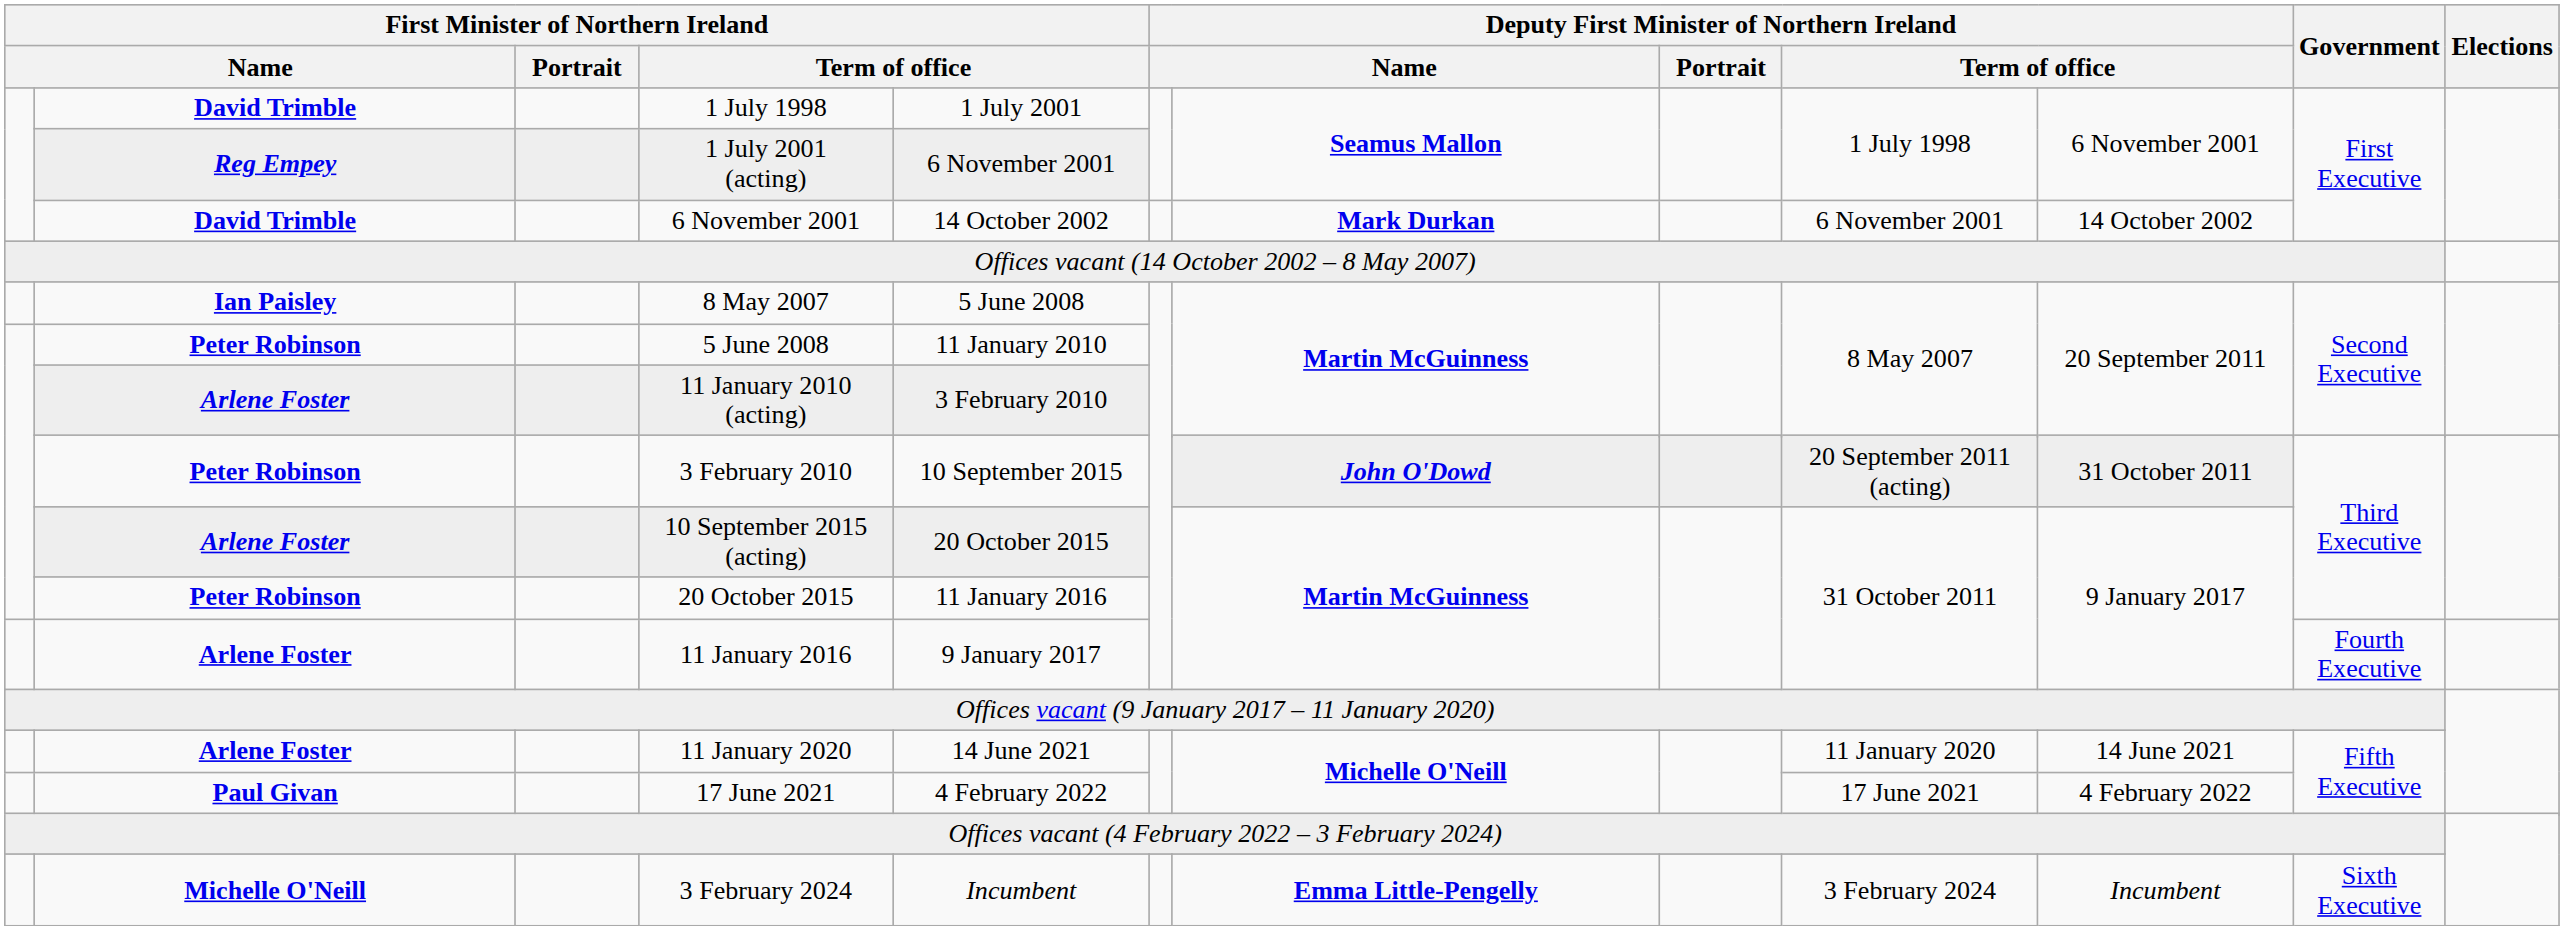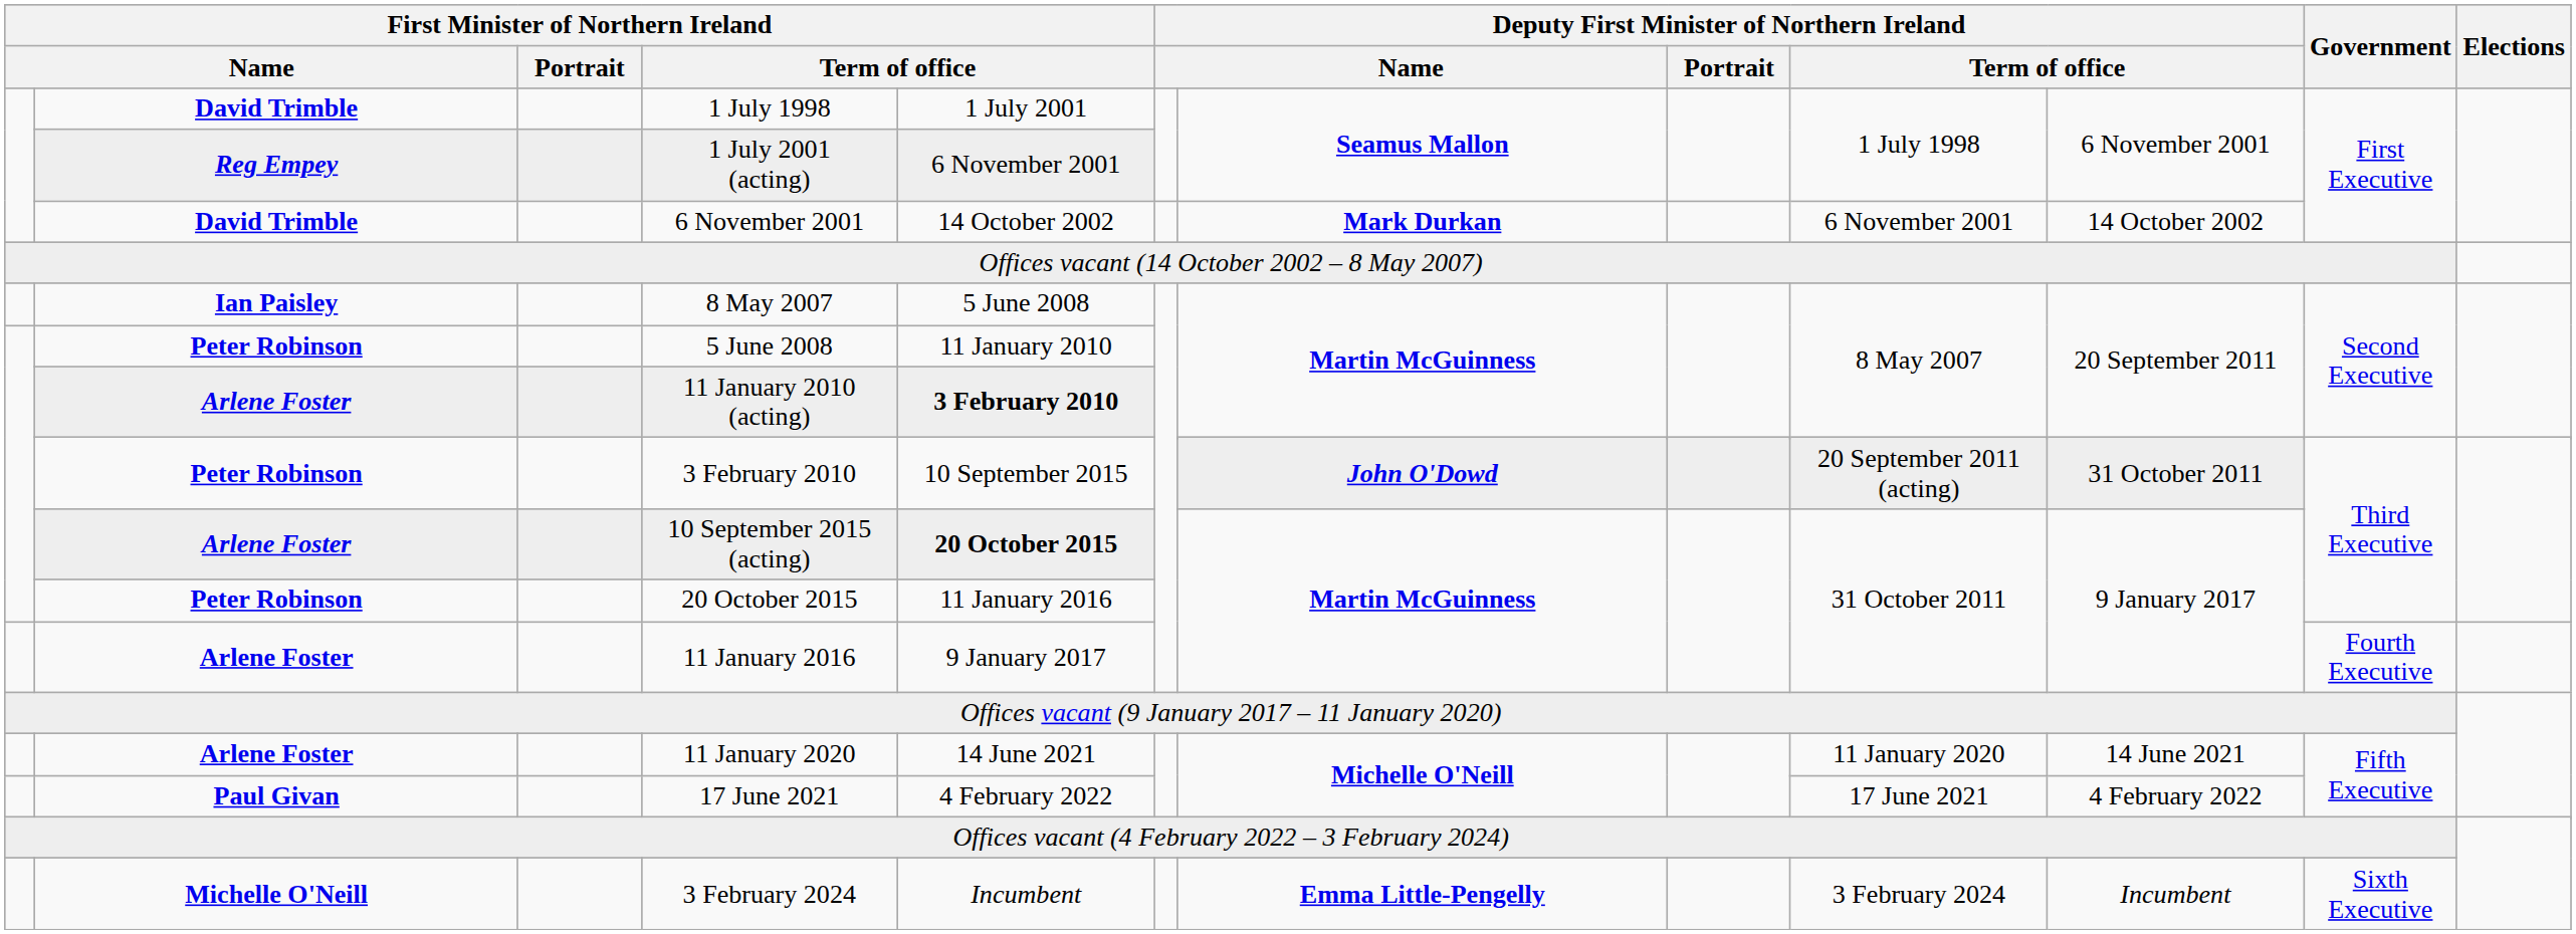11 January 2010 (acting) | column 5: normal -> bold
10 September 2015 (acting) | column 5: normal -> bold
